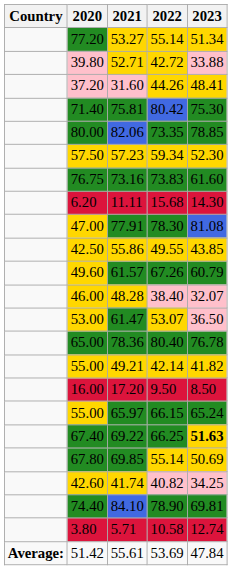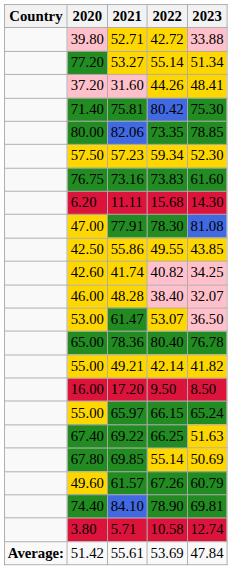rows swapped: 53.27 <-> 52.71
rows swapped: 41.74 <-> 61.57
69.22 | 2023: bold -> normal
